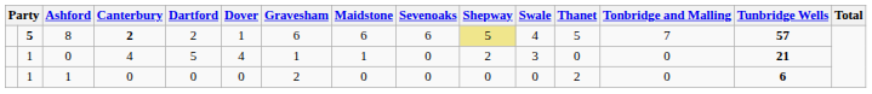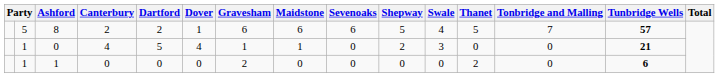8 | column 2: bold -> normal
8 | Canterbury: bold -> normal
8 | Shepway: khaki background -> no background
